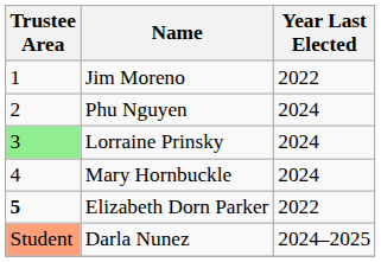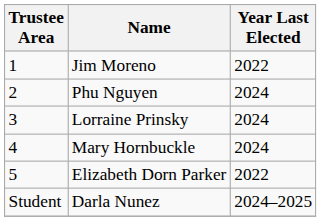Lorraine Prinsky | Trustee Area: lightgreen background -> no background
Elizabeth Dorn Parker | Trustee Area: bold -> normal
Darla Nunez | Trustee Area: lightsalmon background -> no background
